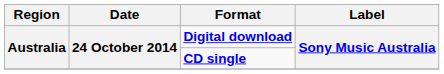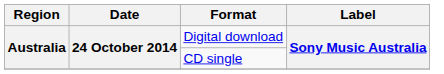Digital download | Format: bold -> normal
CD single | Format: bold -> normal
